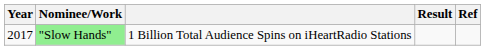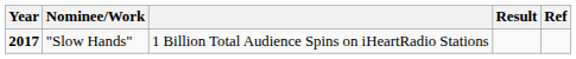row 2 | Year: normal -> bold
row 2 | Nominee/Work: lightgreen background -> no background
